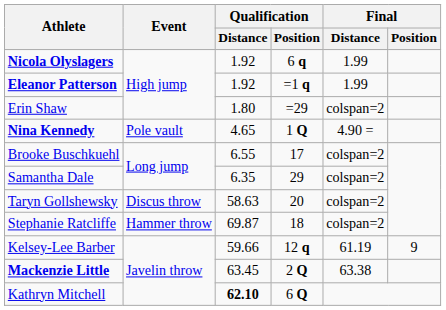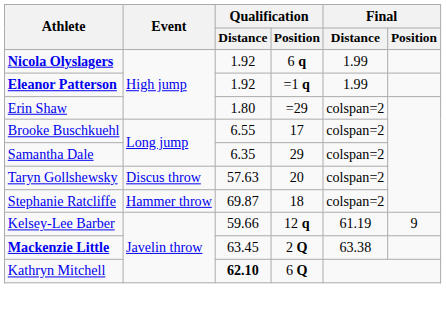- row: Nina Kennedy | Pole vault | 4.65 | 1 Q | 4.90 =
Taryn Gollshewsky | Qualification / Distance: 58.63 -> 57.63
